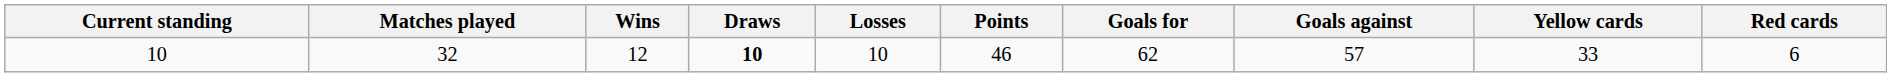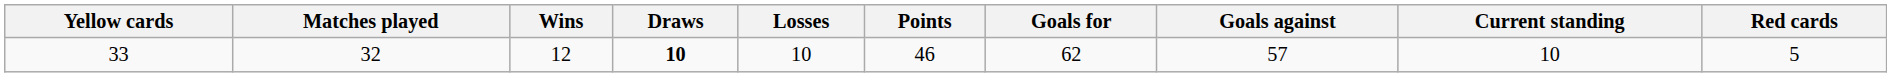columns swapped: Current standing <-> Yellow cards
row 2 | Red cards: 6 -> 5
